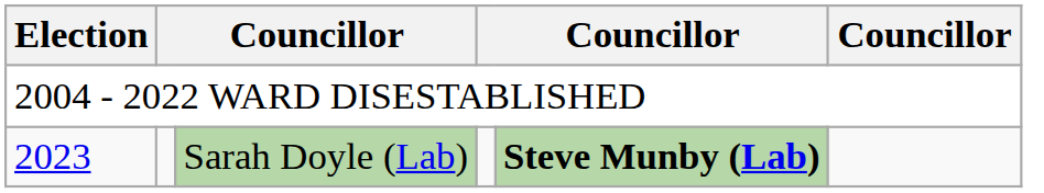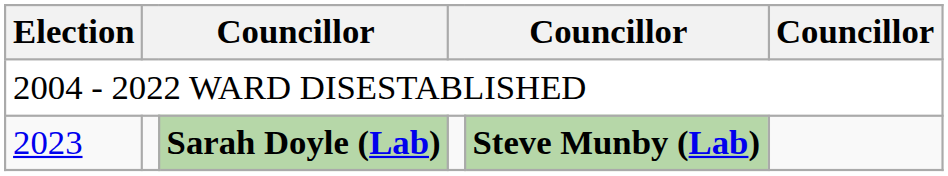2023 | column 3: normal -> bold
